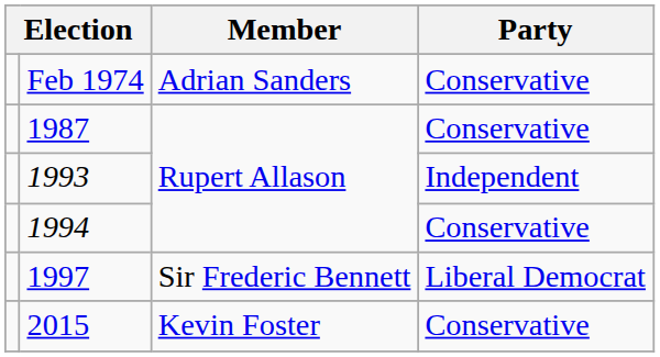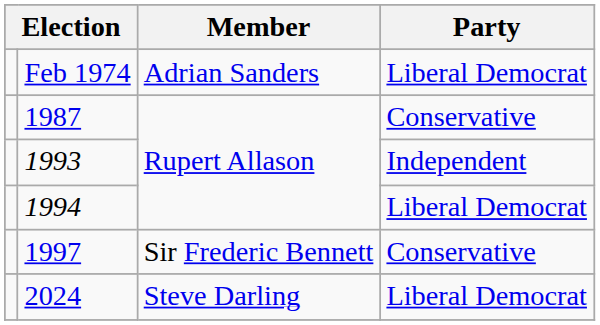Feb 1974 | Party: Conservative -> Liberal Democrat
1994 | Party: Conservative -> Liberal Democrat
1997 | Party: Liberal Democrat -> Conservative
- row: 2015 | Kevin Foster | Conservative
+ row: 2024 | Steve Darling | Liberal Democrat
